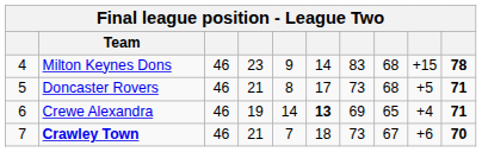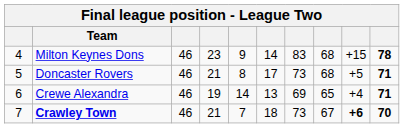Crewe Alexandra | column 6: bold -> normal
Crawley Town | column 9: normal -> bold
